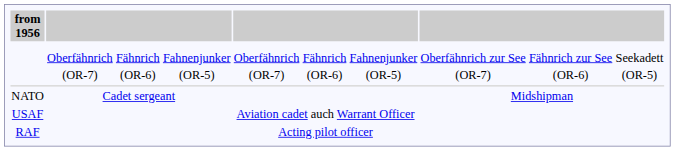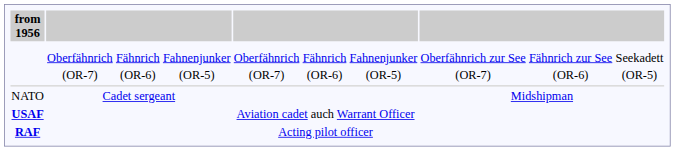USAF | from 1956: normal -> bold
RAF | from 1956: normal -> bold
